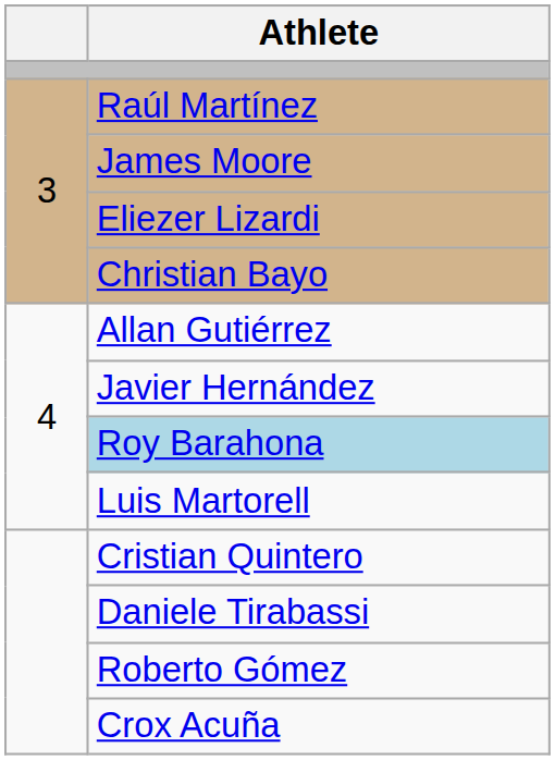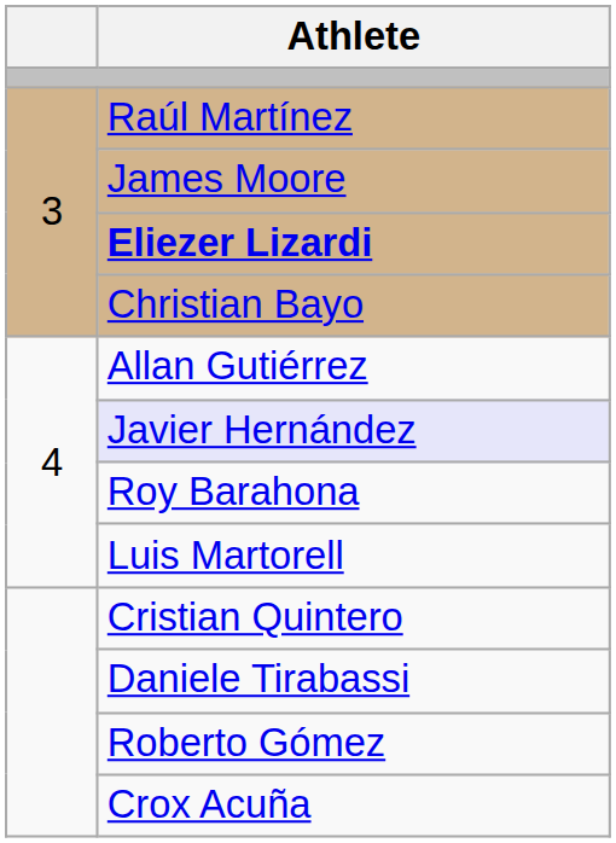Eliezer Lizardi | Athlete: normal -> bold
Javier Hernández | Athlete: no background -> lavender background
Roy Barahona | Athlete: lightblue background -> no background
